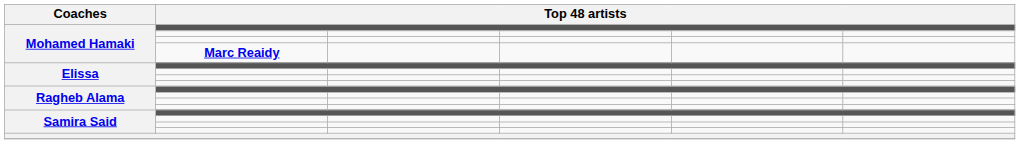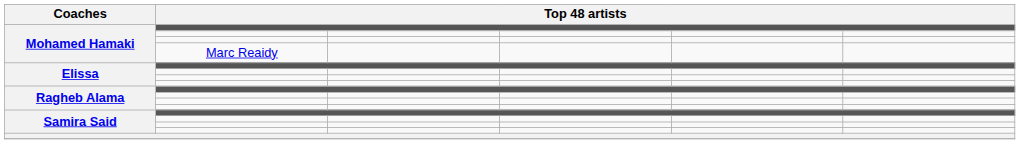Mohamed Hamaki / Marc Reaidy | column 2: bold -> normal
